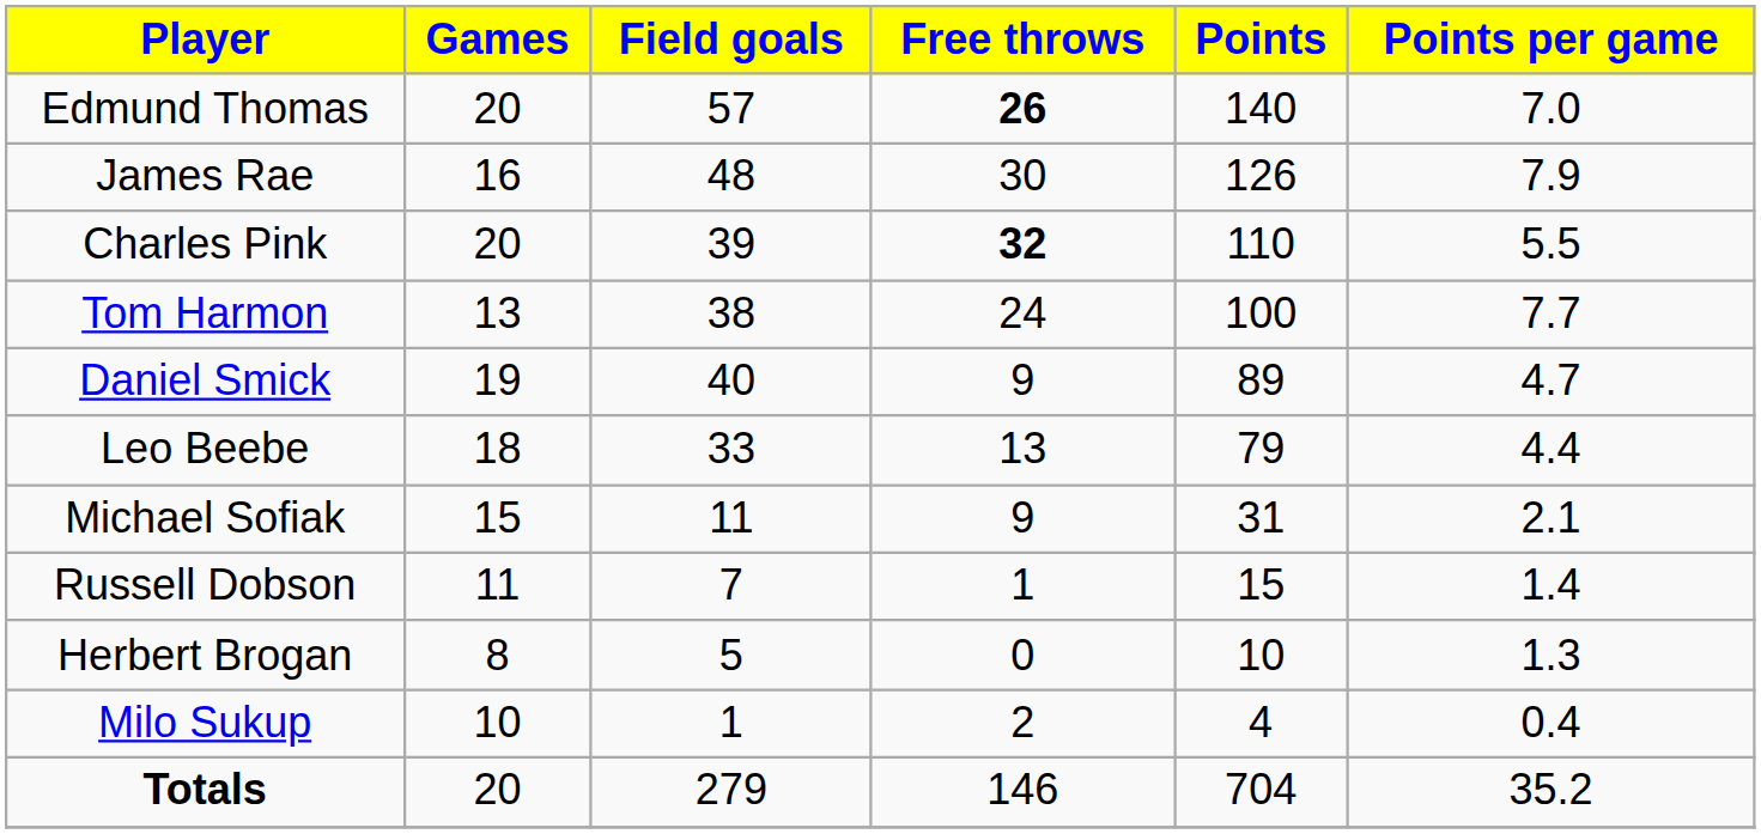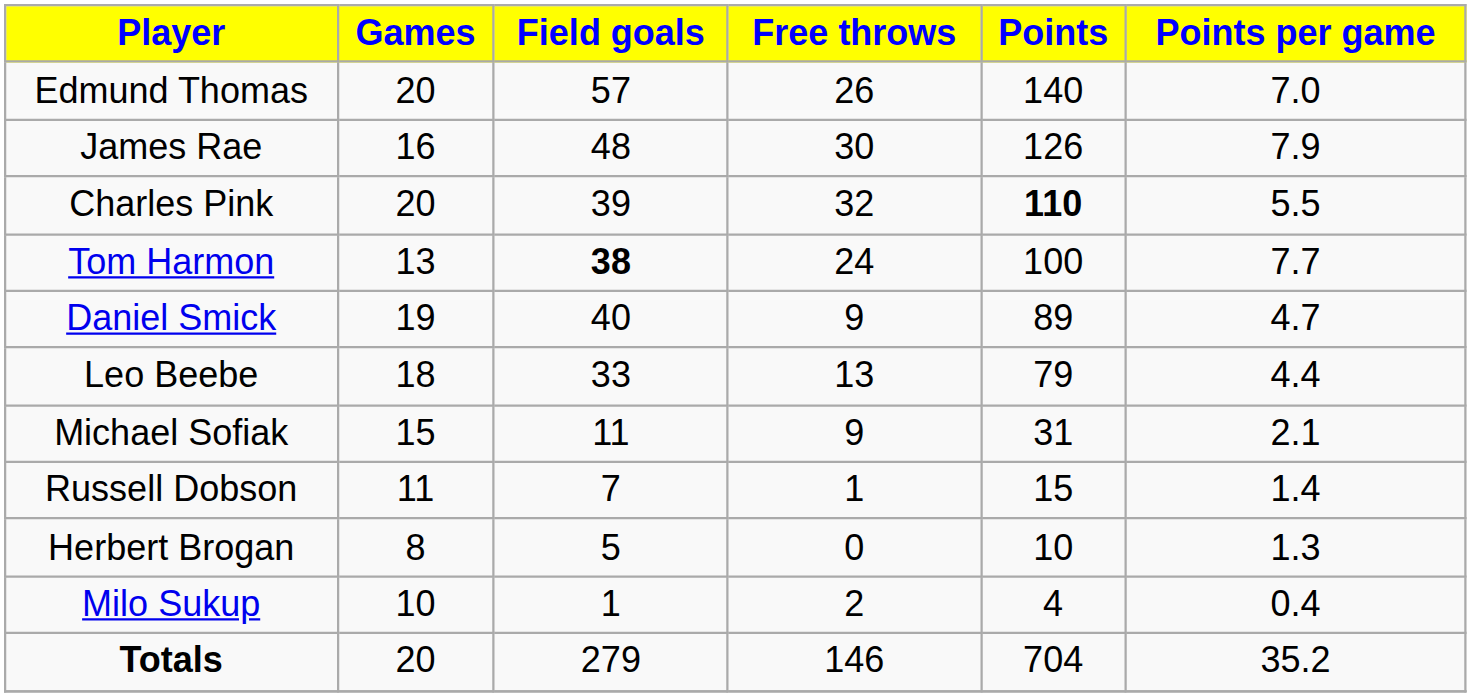Edmund Thomas | Free throws: bold -> normal
Charles Pink | Free throws: bold -> normal
Charles Pink | Points: normal -> bold
Tom Harmon | Field goals: normal -> bold
